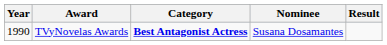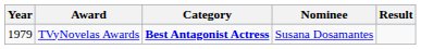TVyNovelas Awards | Year: 1990 -> 1979
